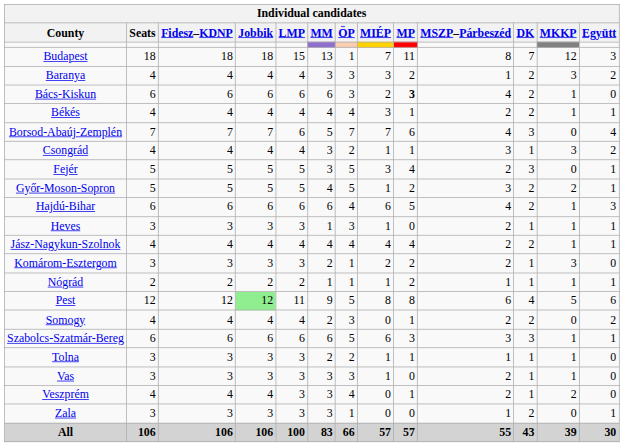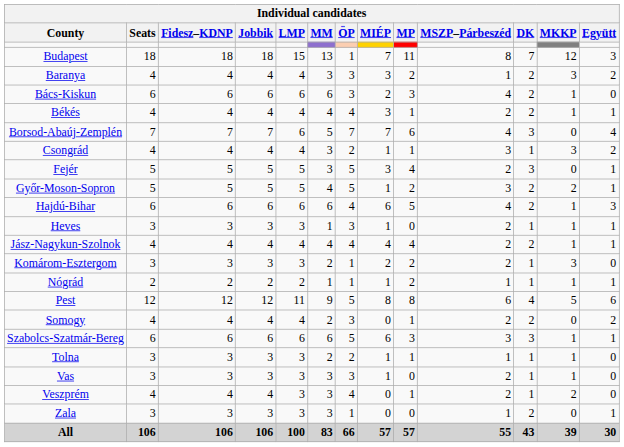Bács-Kiskun | MP: bold -> normal
Pest | Jobbik: lightgreen background -> no background
